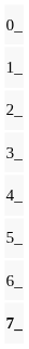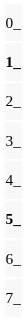1_ | column 1: normal -> bold
5_ | column 1: normal -> bold
7_ | column 1: bold -> normal
